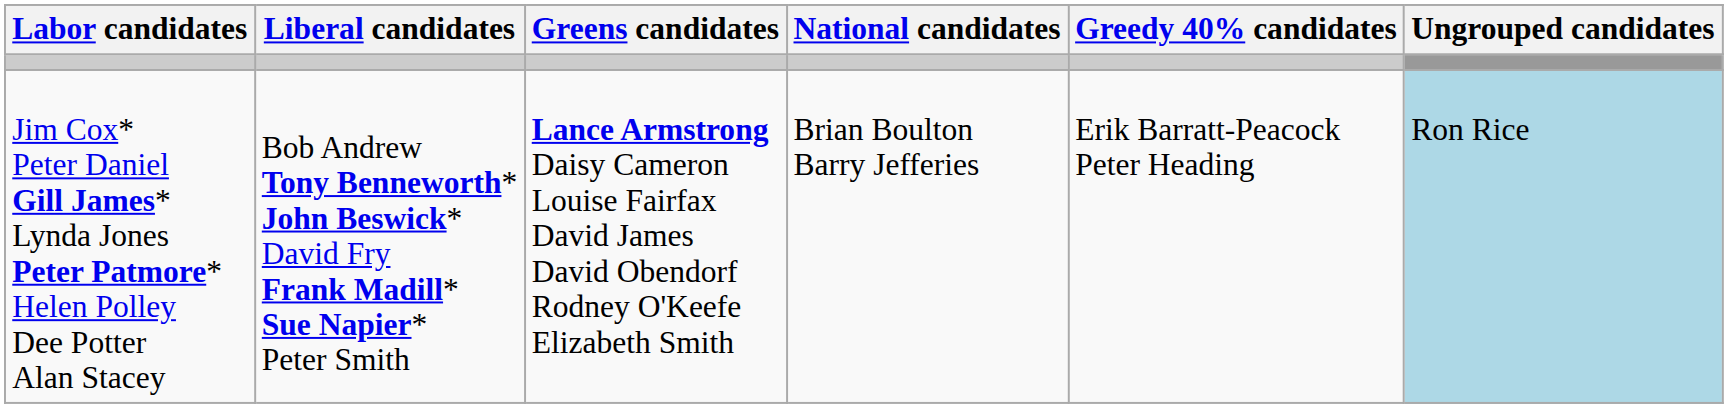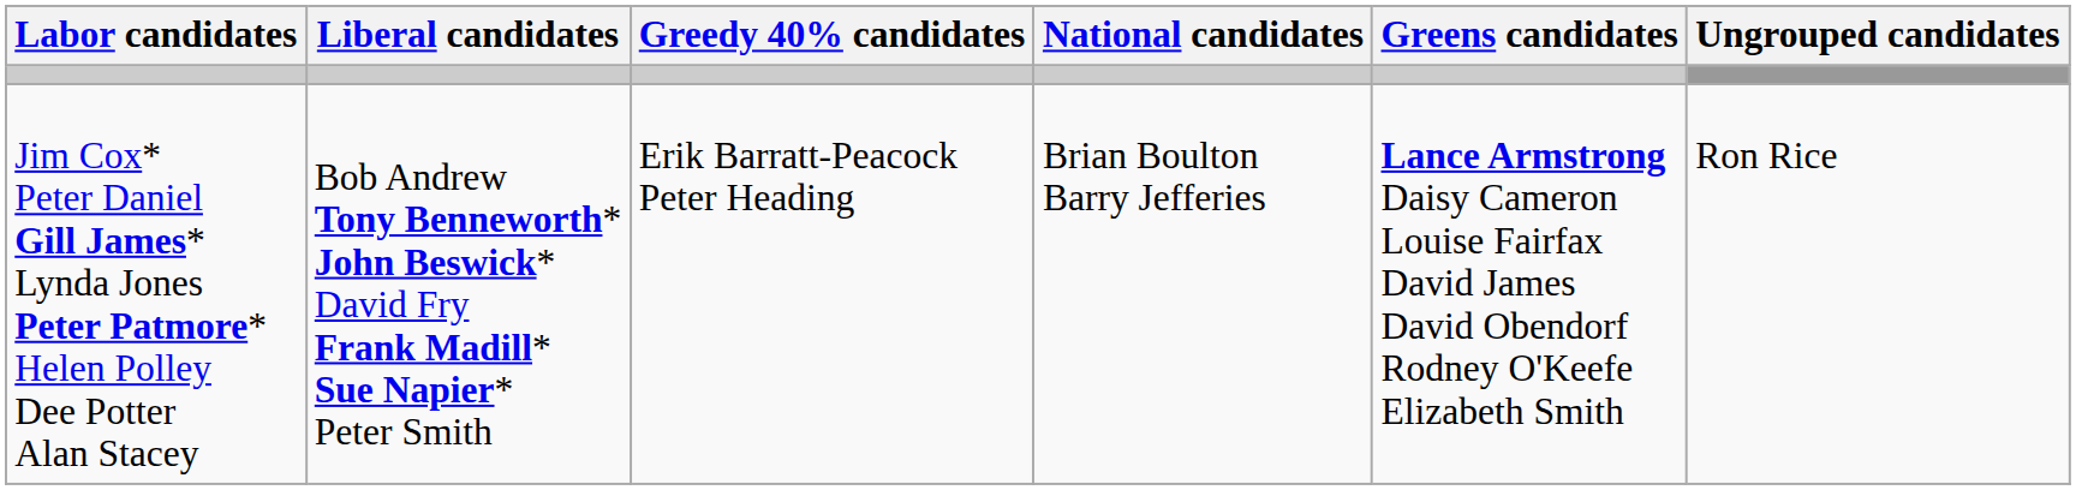columns swapped: Greens candidates <-> Greedy 40% candidates
row 3 | Ungrouped candidates: lightblue background -> no background
